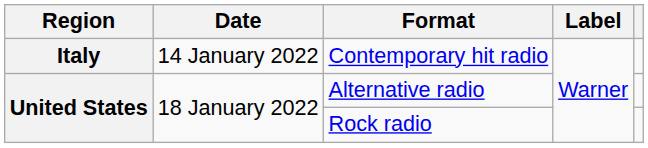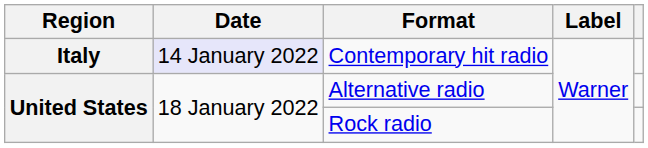Contemporary hit radio | Date: no background -> lavender background
